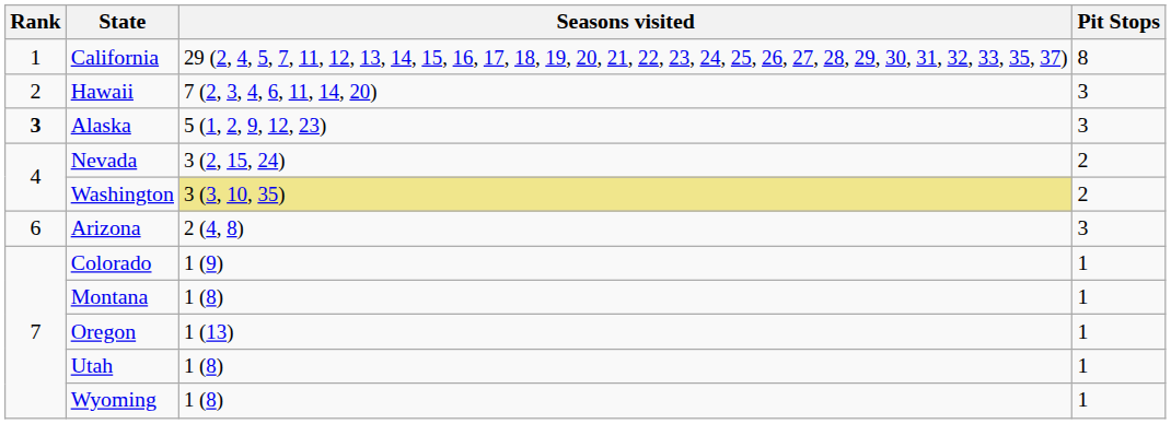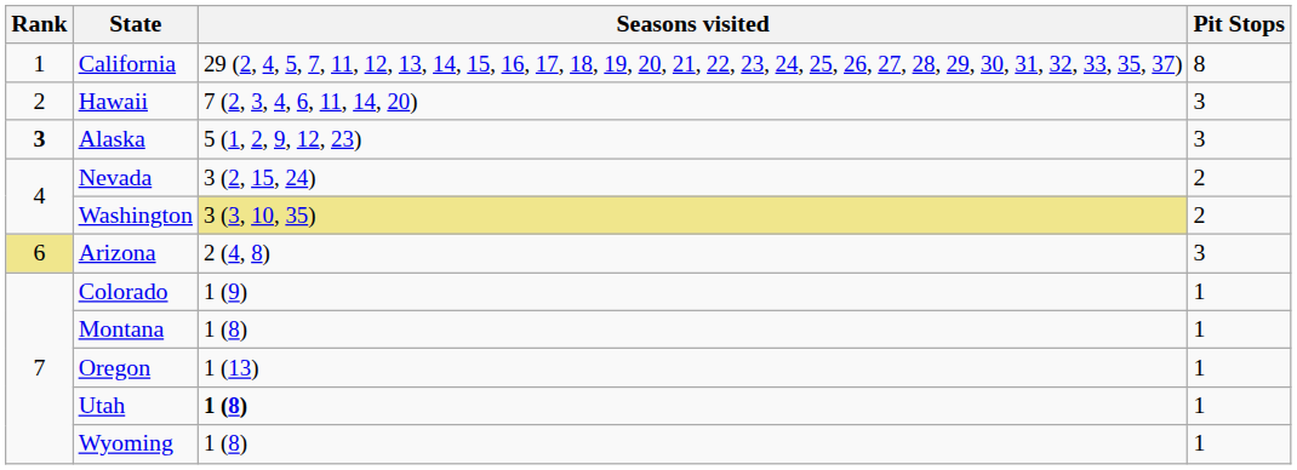Arizona | Rank: no background -> khaki background
Utah | Seasons visited: normal -> bold
